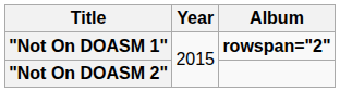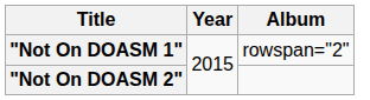"Not On DOASM 1" | Album: bold -> normal
